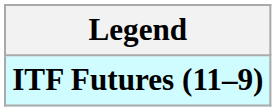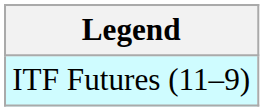row 2 | column 1: bold -> normal
